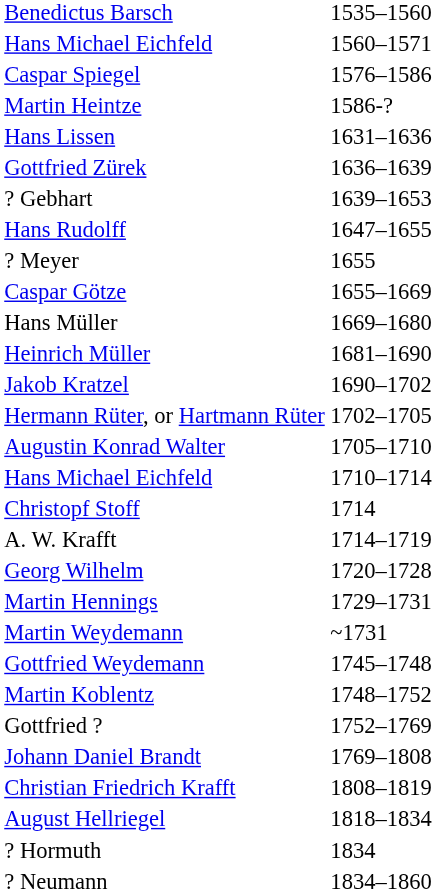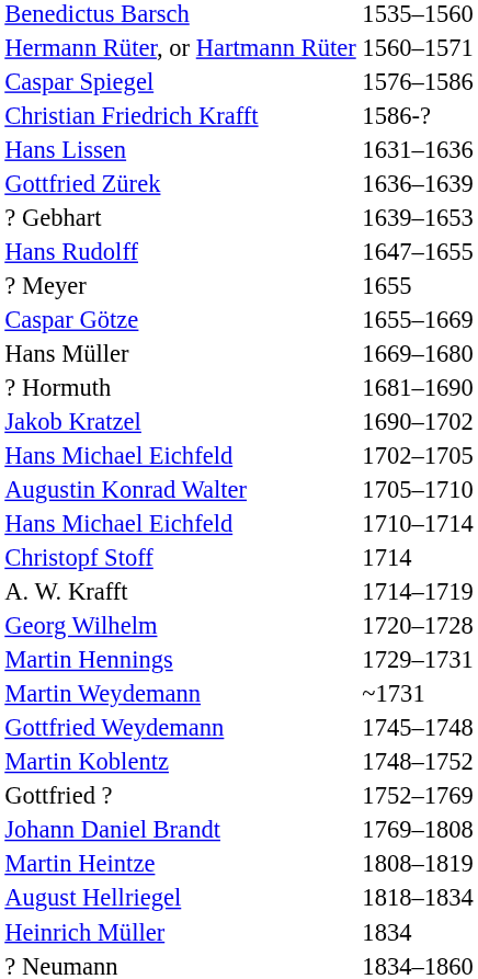row 2 | column 1: Hans Michael Eichfeld -> Hermann Rüter, or Hartmann Rüter
row 4 | column 1: Martin Heintze -> Christian Friedrich Krafft
row 12 | column 1: Heinrich Müller -> ? Hormuth
row 14 | column 1: Hermann Rüter, or Hartmann Rüter -> Hans Michael Eichfeld
row 26 | column 1: Christian Friedrich Krafft -> Martin Heintze
row 28 | column 1: ? Hormuth -> Heinrich Müller
